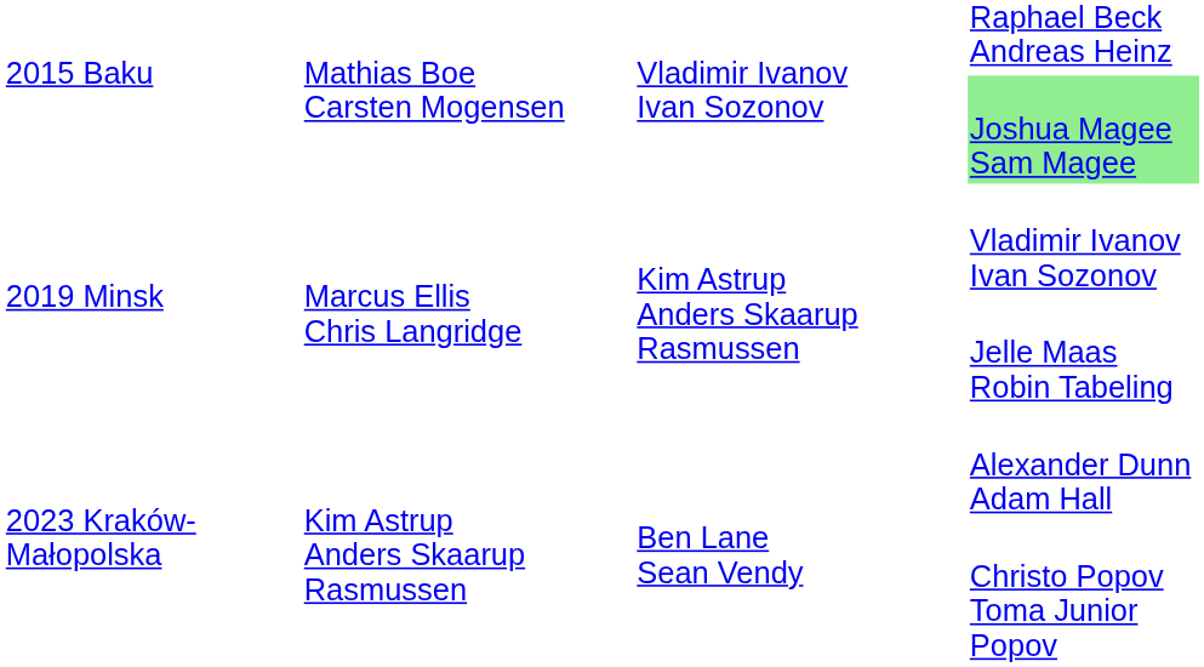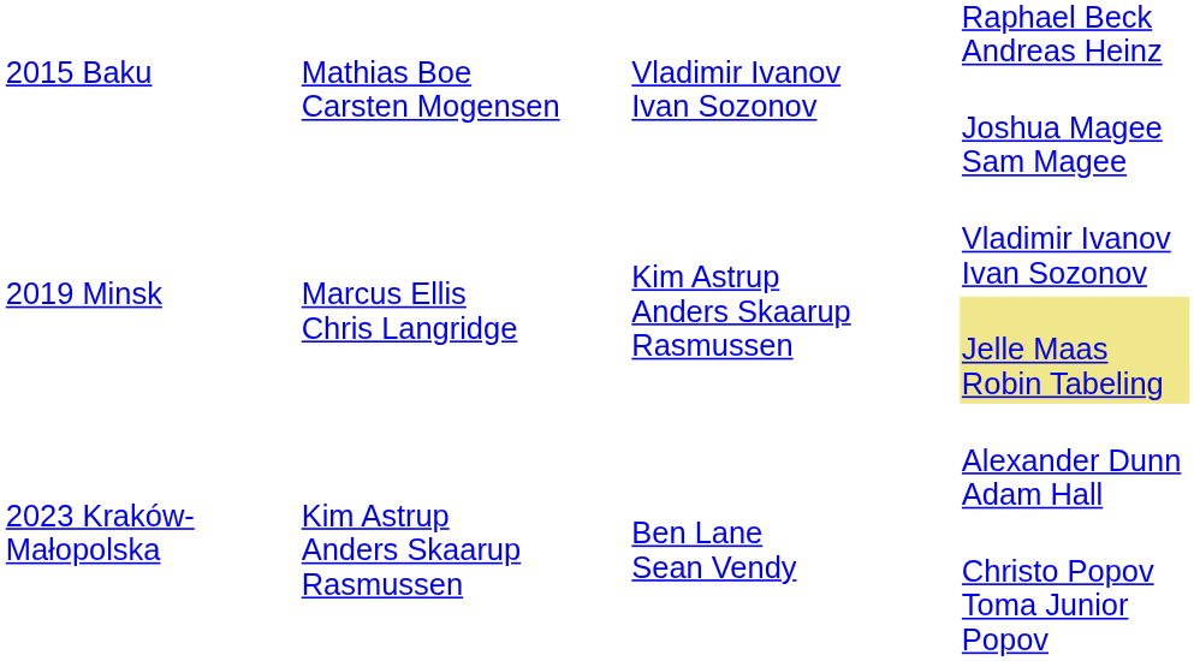Joshua Magee Sam Magee | column 4: lightgreen background -> no background
Jelle Maas Robin Tabeling | column 4: no background -> khaki background
